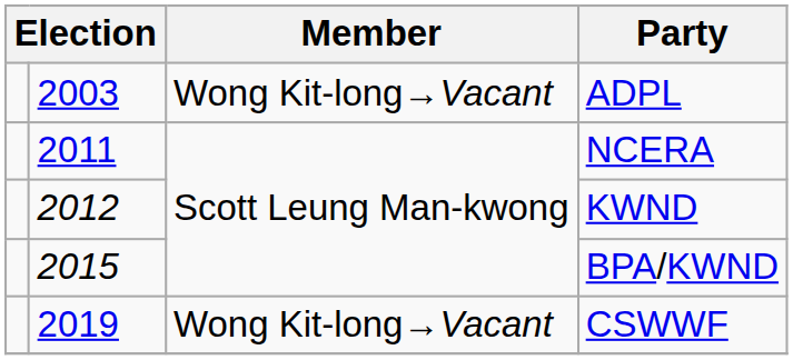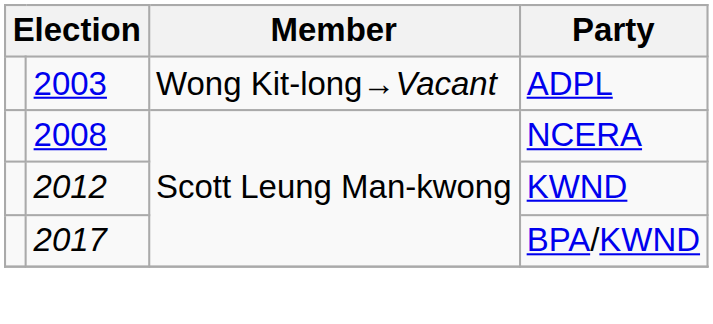NCERA | column 2: 2011 -> 2008
BPA/KWND | column 2: 2015 -> 2017
- row: 2019 | Wong Kit-long→Vacant | CSWWF
